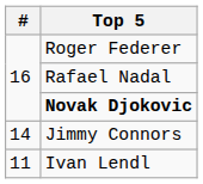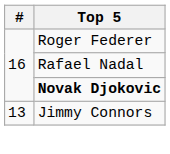Jimmy Connors | #: 14 -> 13
- row: 11 | Ivan Lendl
